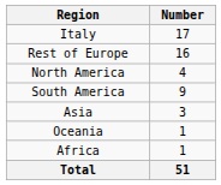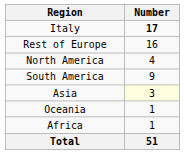Italy | Number: normal -> bold
Asia | Number: no background -> lightyellow background
